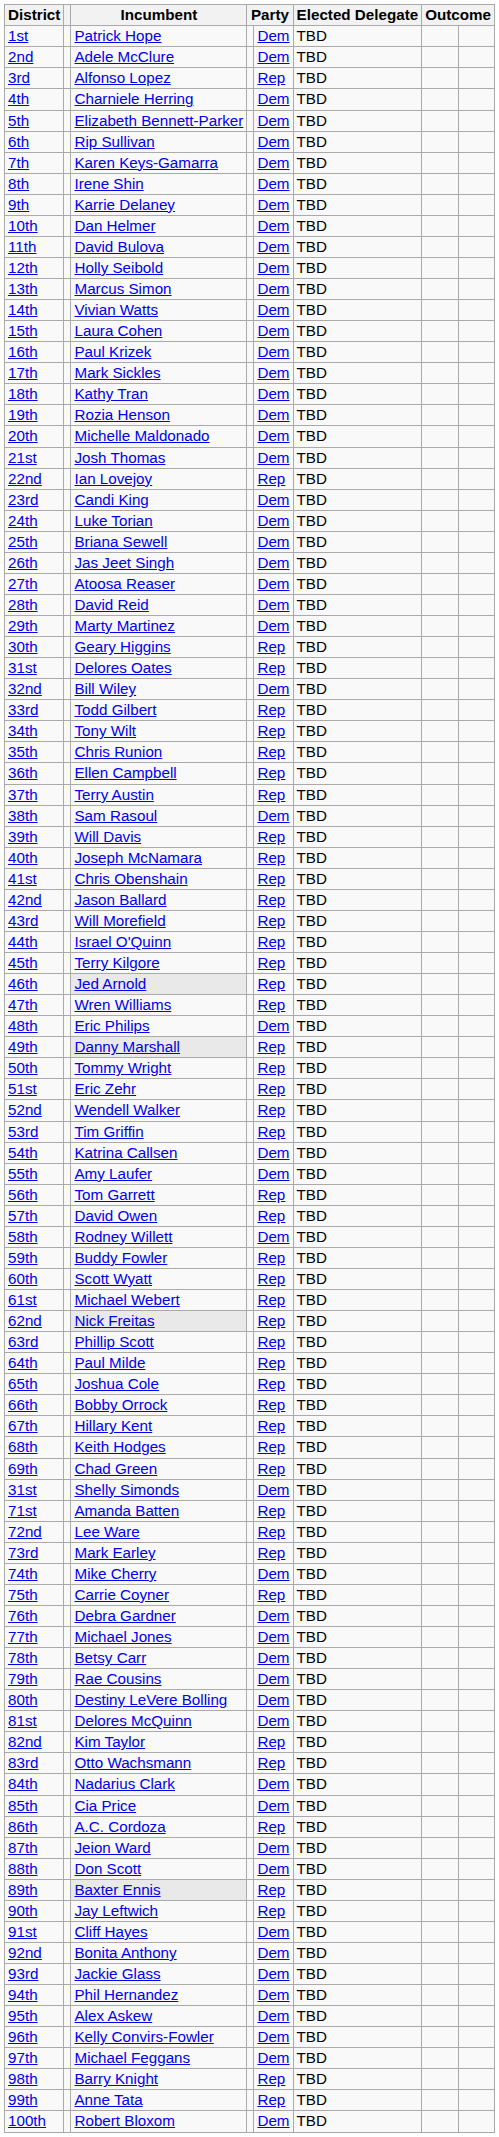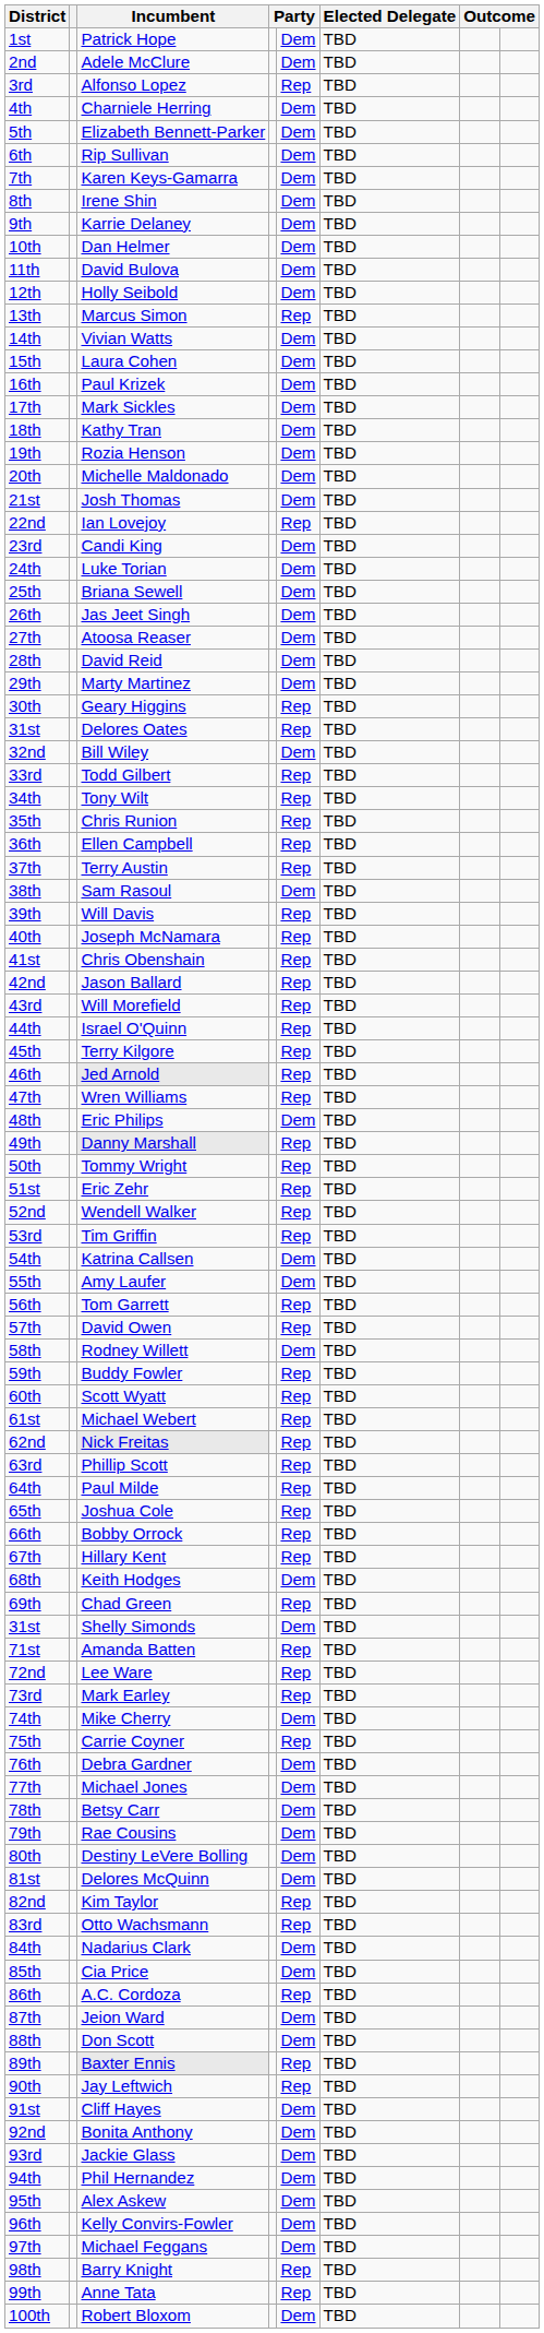Marcus Simon | column 5: Dem -> Rep
Keith Hodges | column 5: Rep -> Dem
